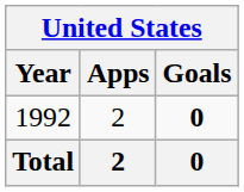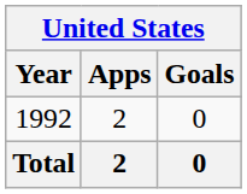1992 | Goals: bold -> normal
